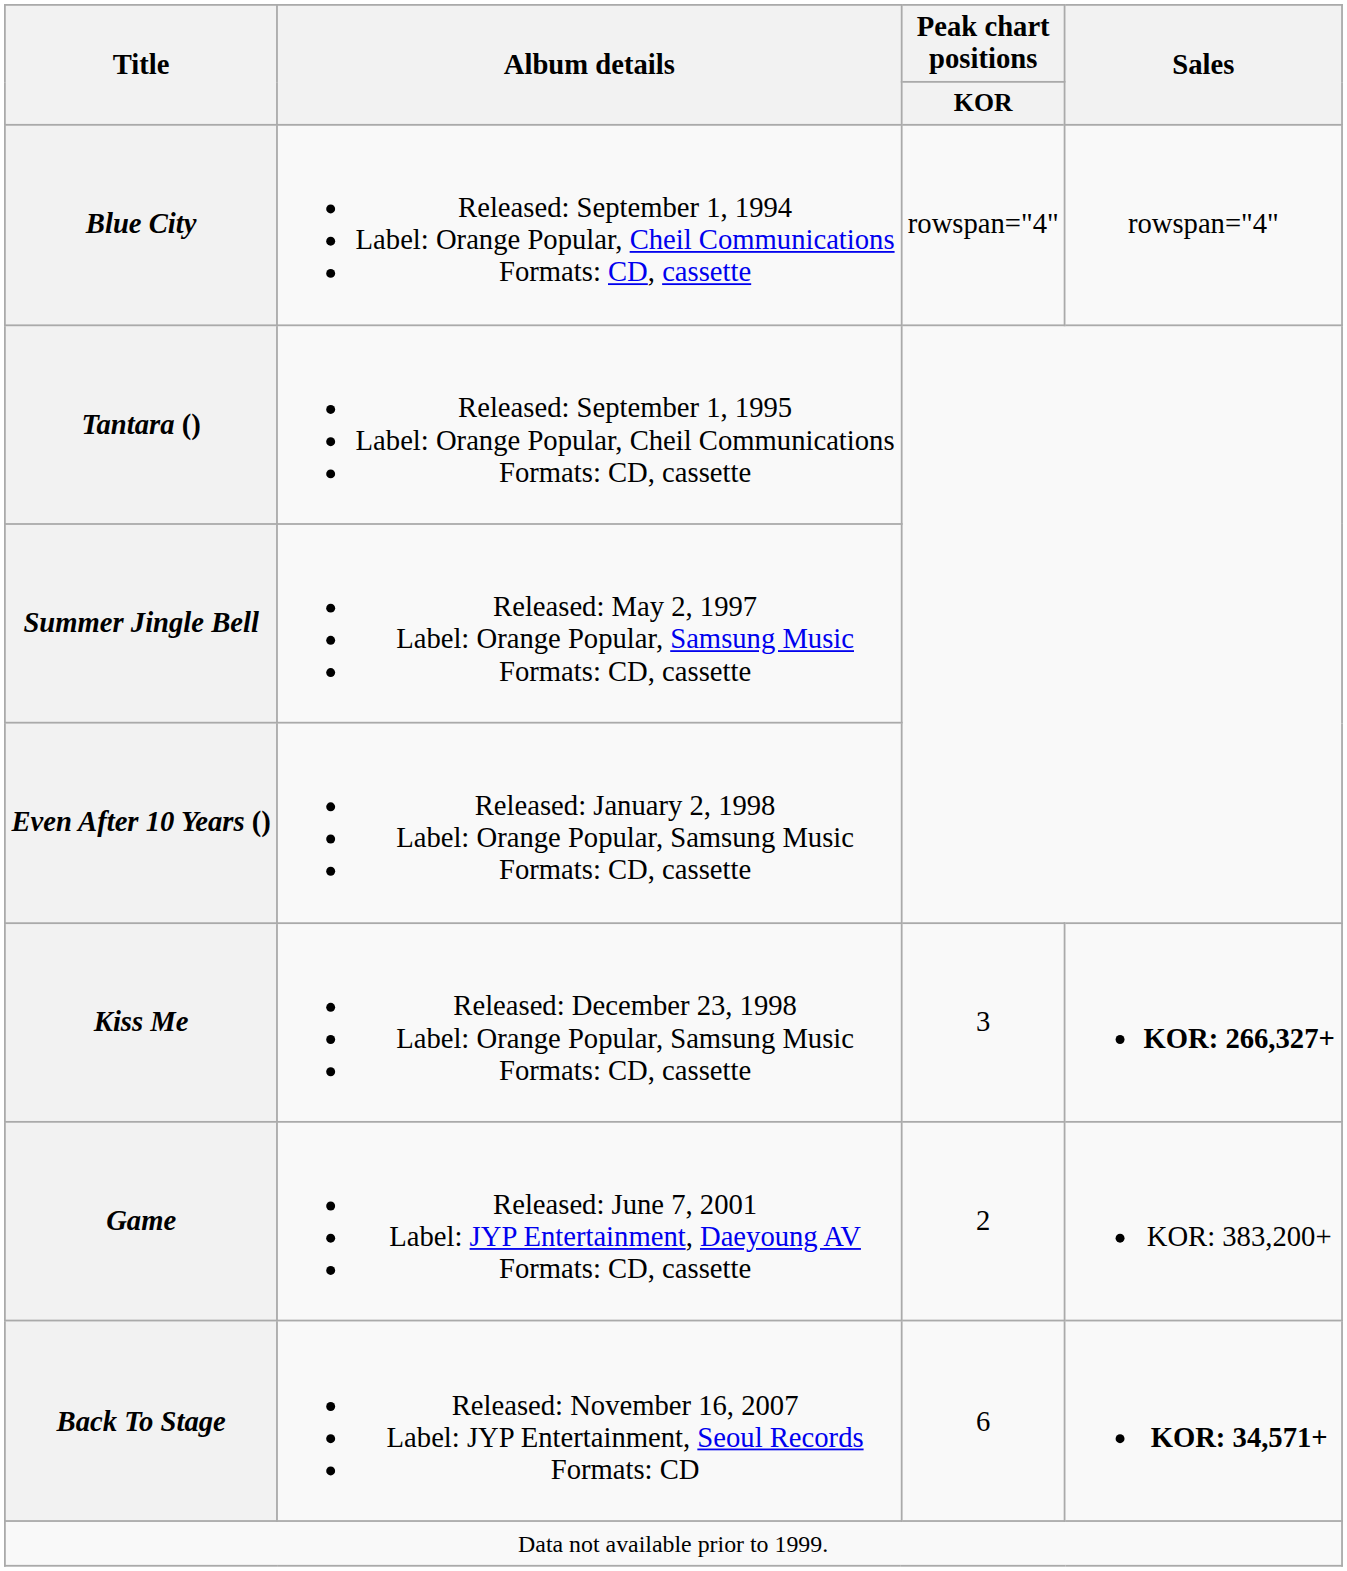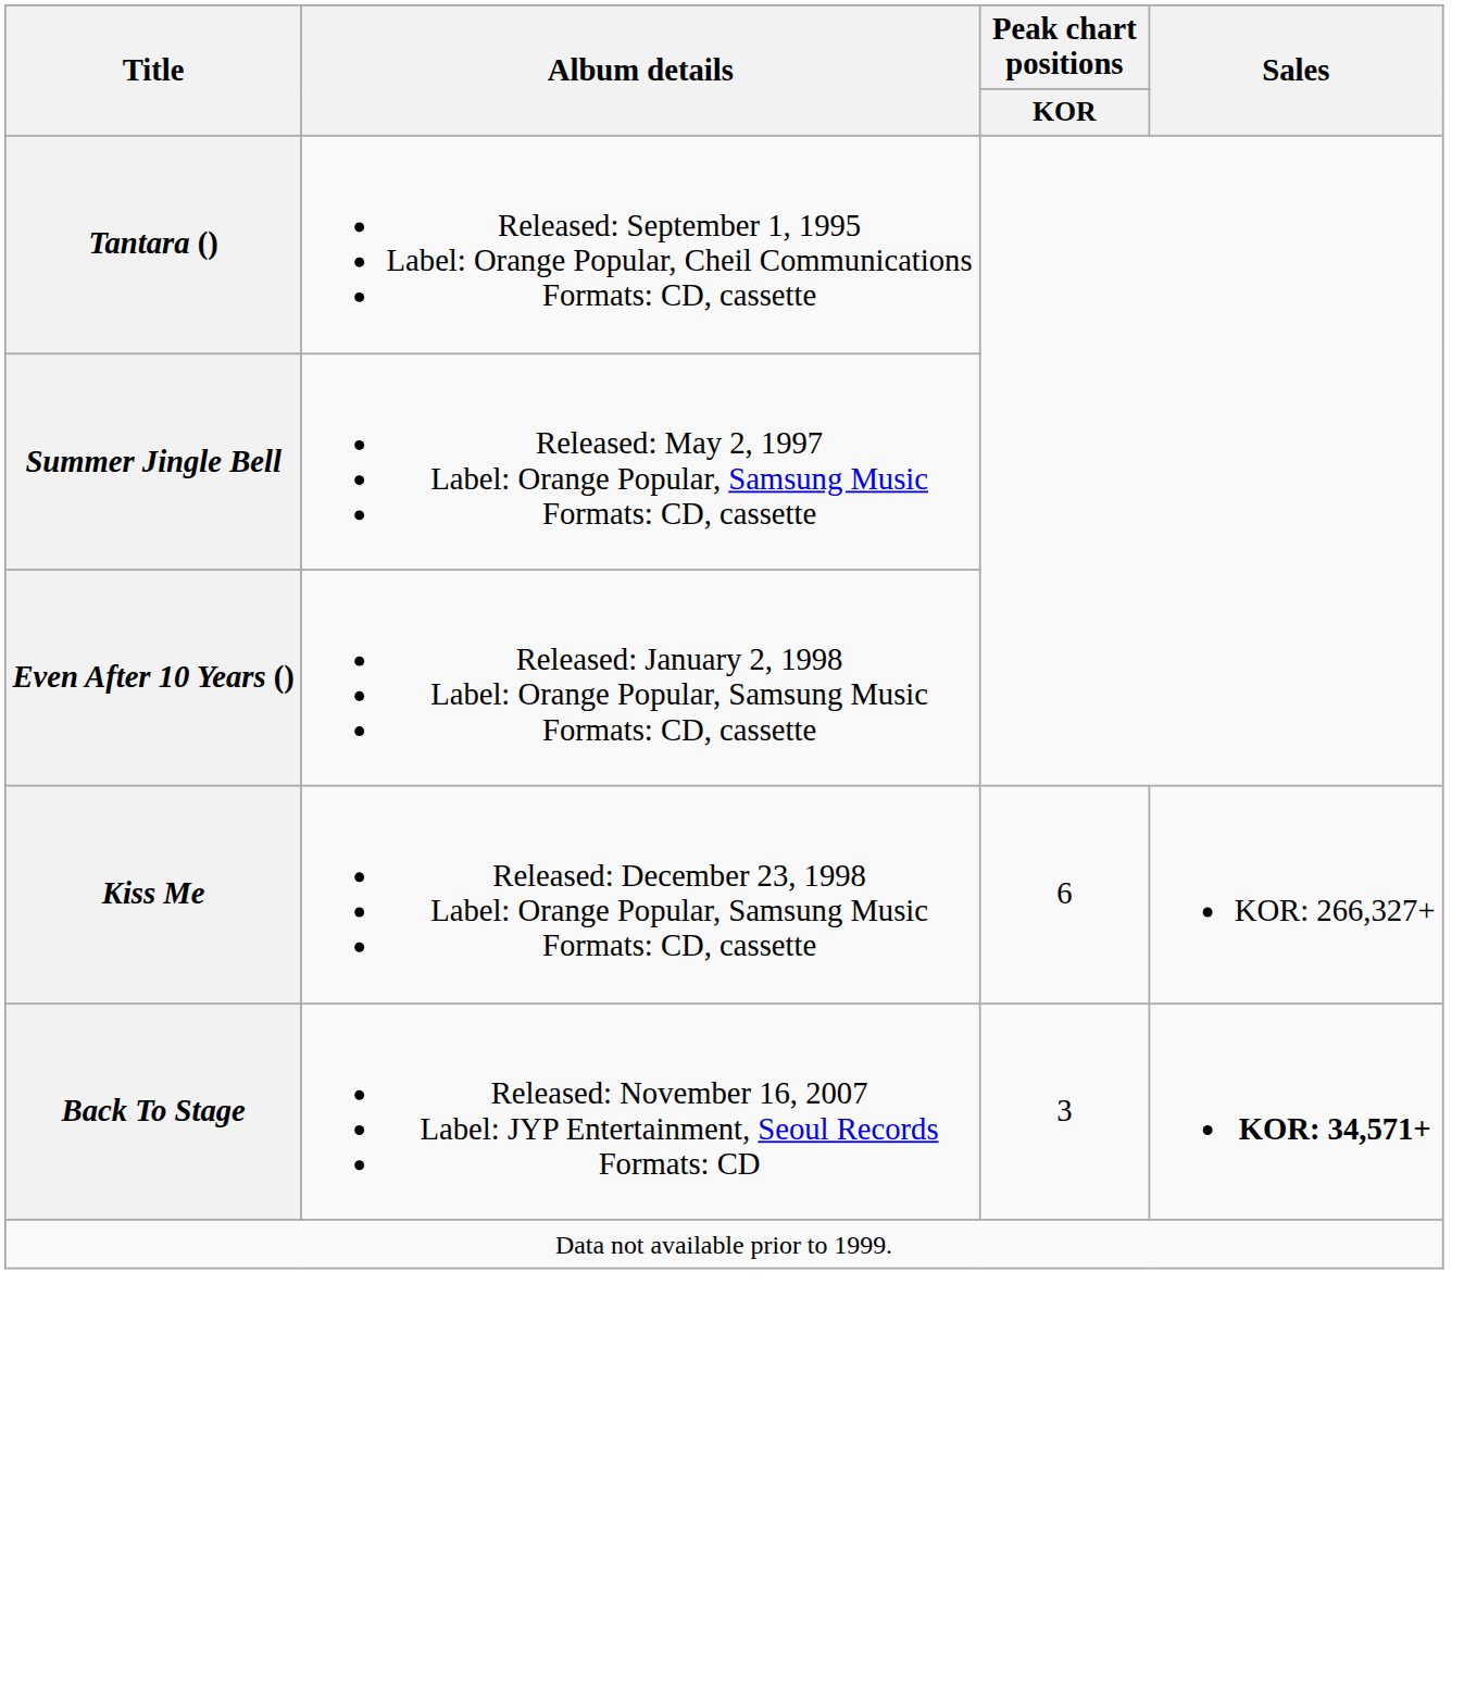- row: Blue City | Released: September 1, 1994 Label: Orange Popular, Cheil Communications Formats: CD, cassette | rowspan="4" | rowspan="4"
Kiss Me | Peak chart positions / KOR: 3 -> 6
Kiss Me | Sales: bold -> normal
- row: Game | Released: June 7, 2001 Label: JYP Entertainment, Daeyoung AV Formats: CD, cassette | 2 | KOR: 383,200+
Back To Stage | Peak chart positions / KOR: 6 -> 3
